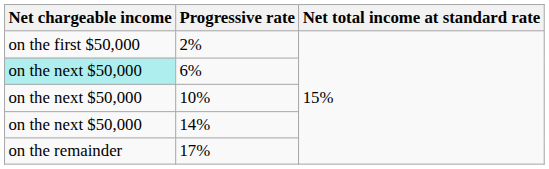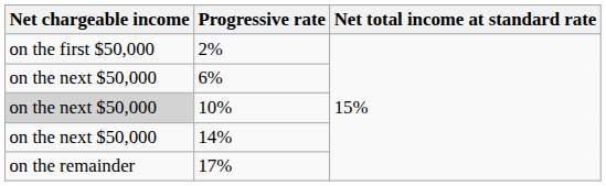6% | Net chargeable income: paleturquoise background -> no background
10% | Net chargeable income: no background -> lightgrey background
